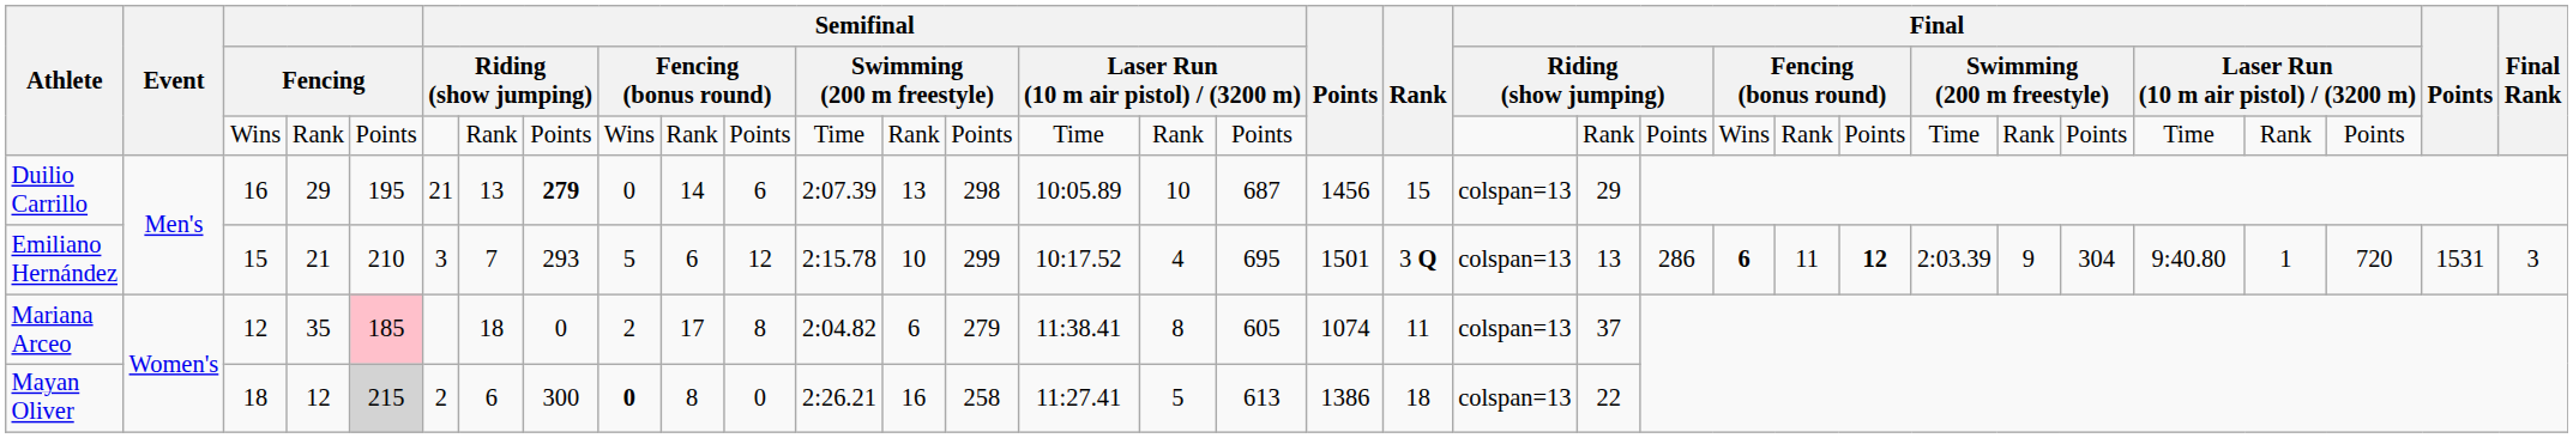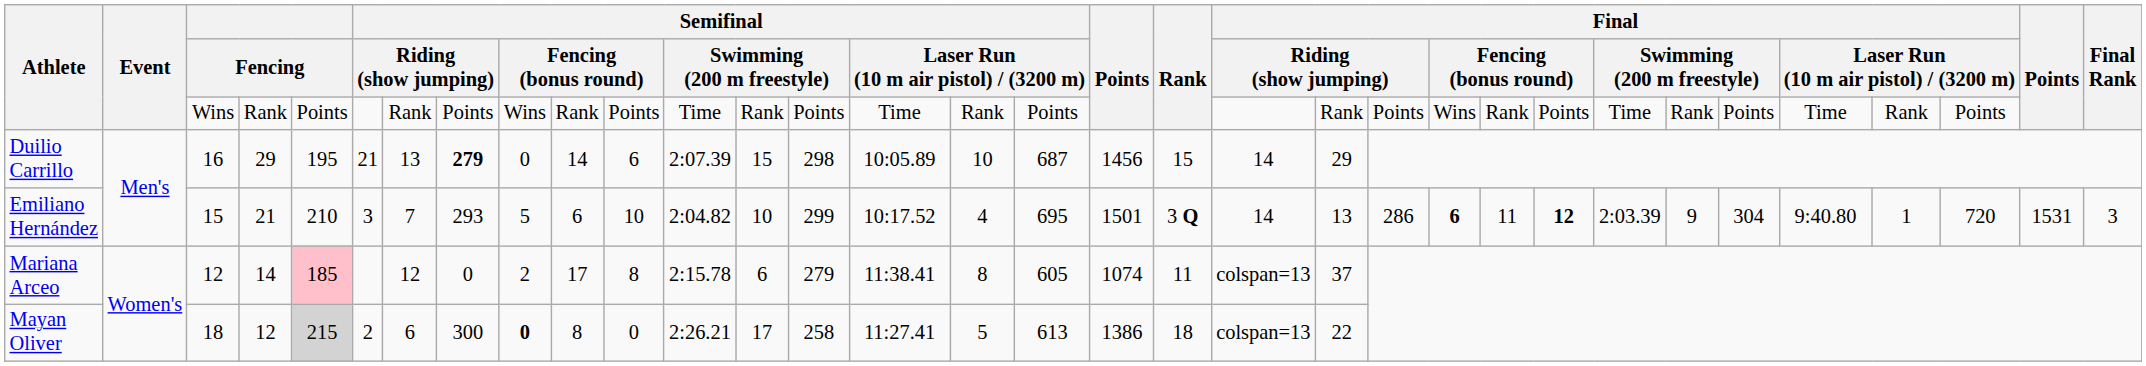Duilio Carrillo | column 13: 13 -> 15
Duilio Carrillo | column 20: colspan=13 -> 14
Emiliano Hernández | column 11: 12 -> 10
Emiliano Hernández | column 12: 2:15.78 -> 2:04.82
Emiliano Hernández | column 20: colspan=13 -> 14
Mariana Arceo | column 4: 35 -> 14
Mariana Arceo | column 7: 18 -> 12
Mariana Arceo | column 12: 2:04.82 -> 2:15.78
Mayan Oliver | column 13: 16 -> 17
